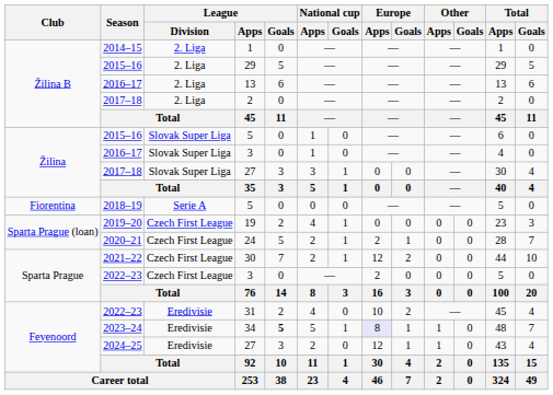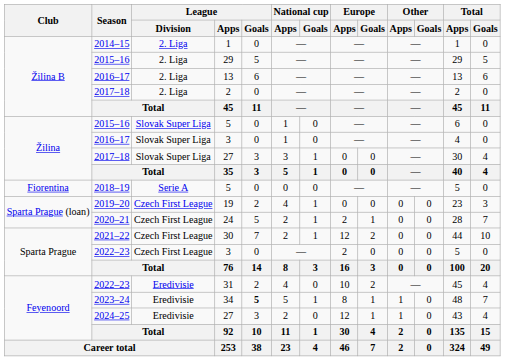34 | Europe / Apps: lavender background -> no background
